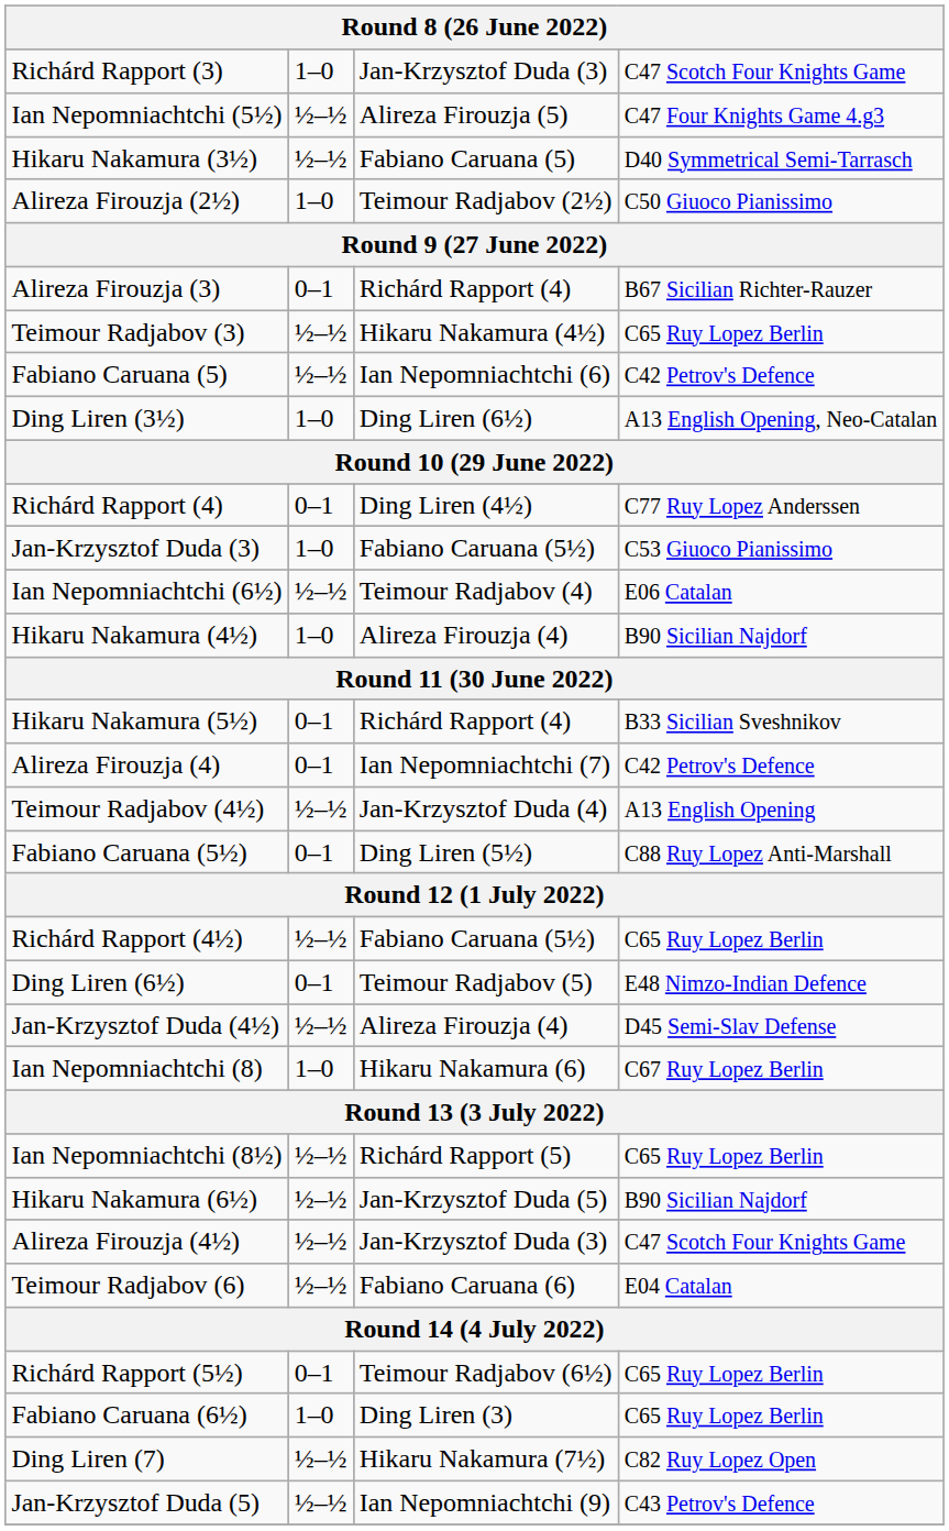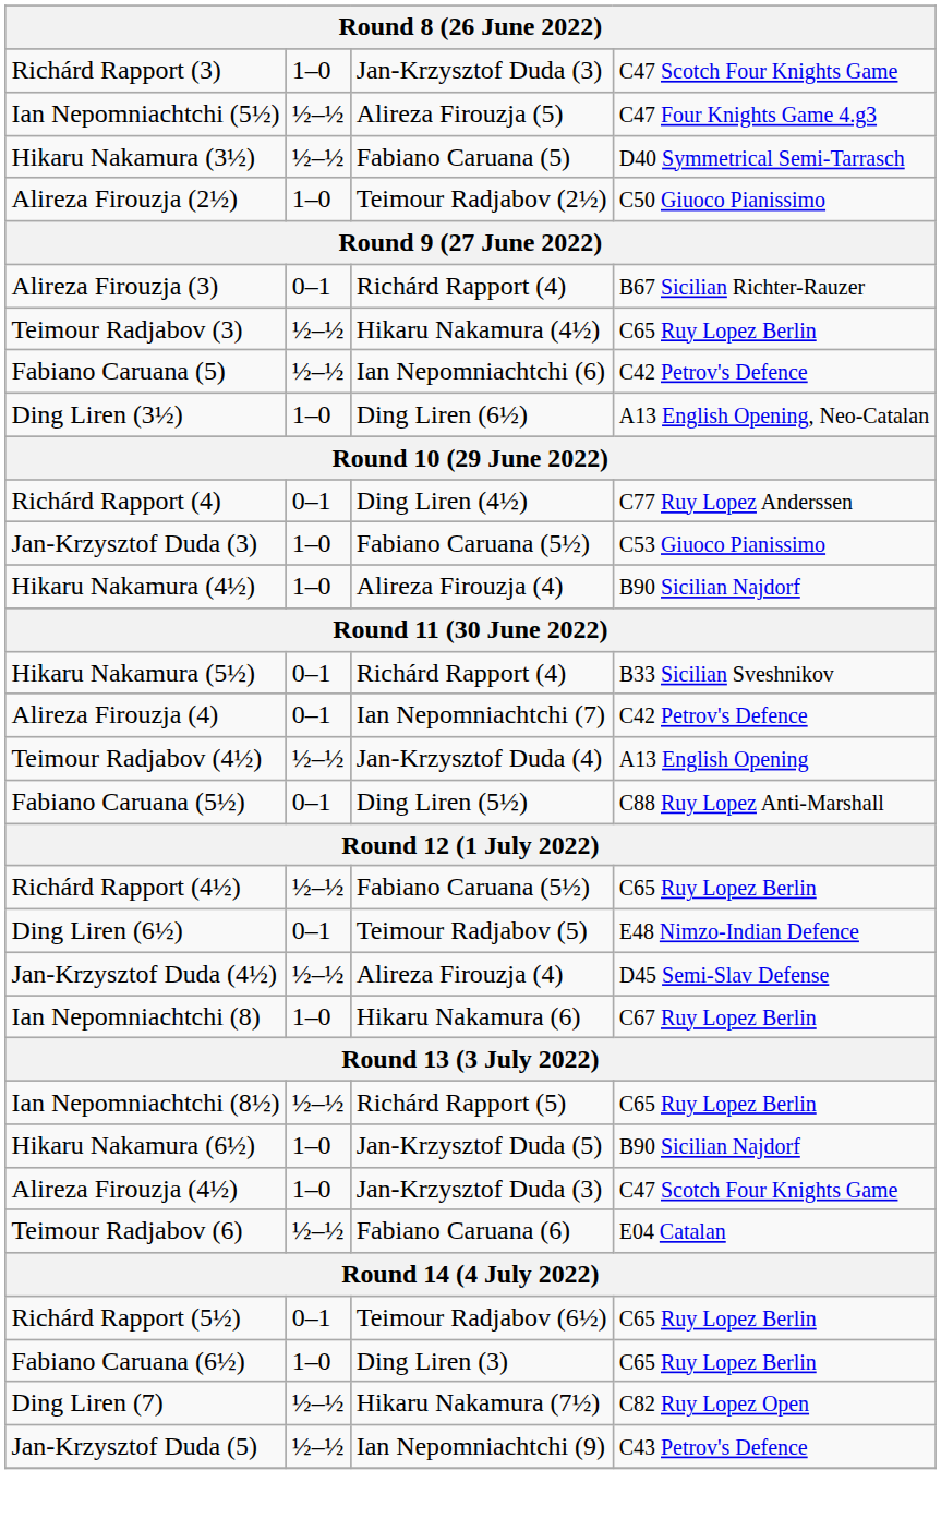- row: Ian Nepomniachtchi (6½) | ½–½ | Teimour Radjabov (4) | E06 Catalan
Hikaru Nakamura (6½) | column 2: ½–½ -> 1–0
Alireza Firouzja (4½) | column 2: ½–½ -> 1–0
